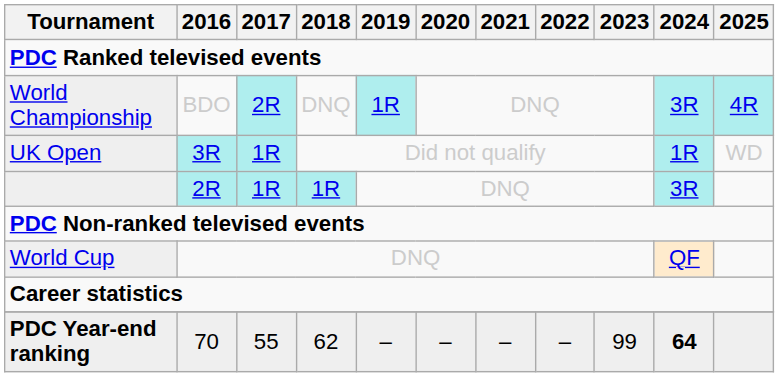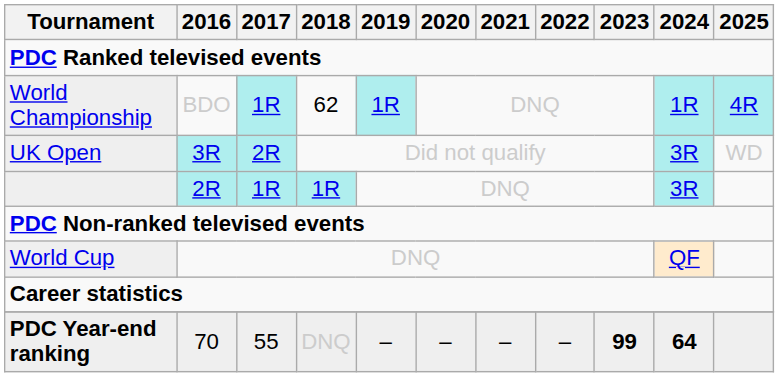World Championship | 2017: 2R -> 1R
World Championship | 2018: DNQ -> 62
World Championship | 2024: 3R -> 1R
UK Open | 2017: 1R -> 2R
UK Open | 2024: 1R -> 3R
PDC Year-end ranking | 2018: 62 -> DNQ
PDC Year-end ranking | 2023: normal -> bold
